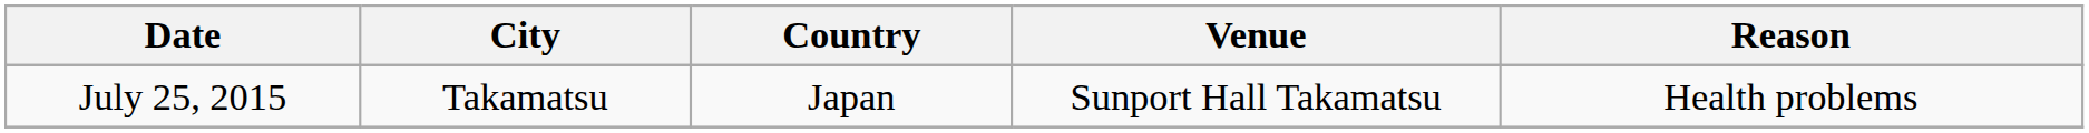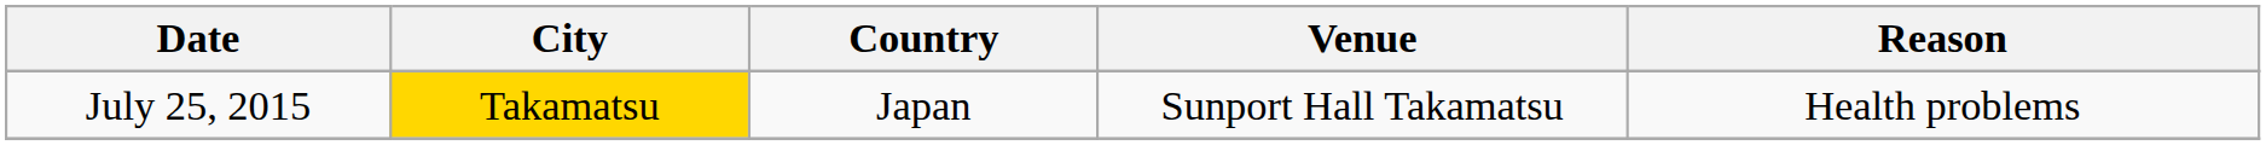July 25, 2015 | City: no background -> gold background
